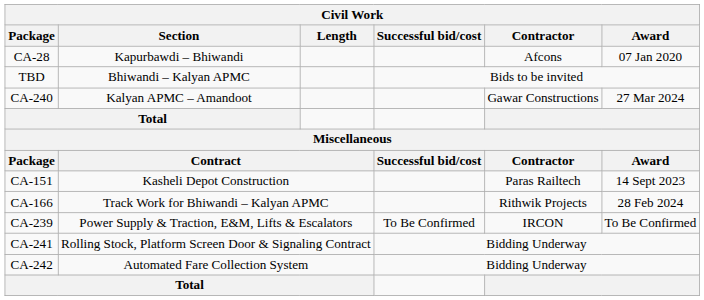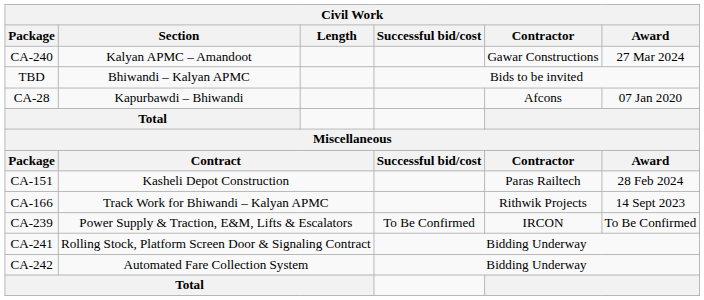rows swapped: CA-28 <-> CA-240
CA-151 | Award: 14 Sept 2023 -> 28 Feb 2024
CA-166 | Award: 28 Feb 2024 -> 14 Sept 2023
